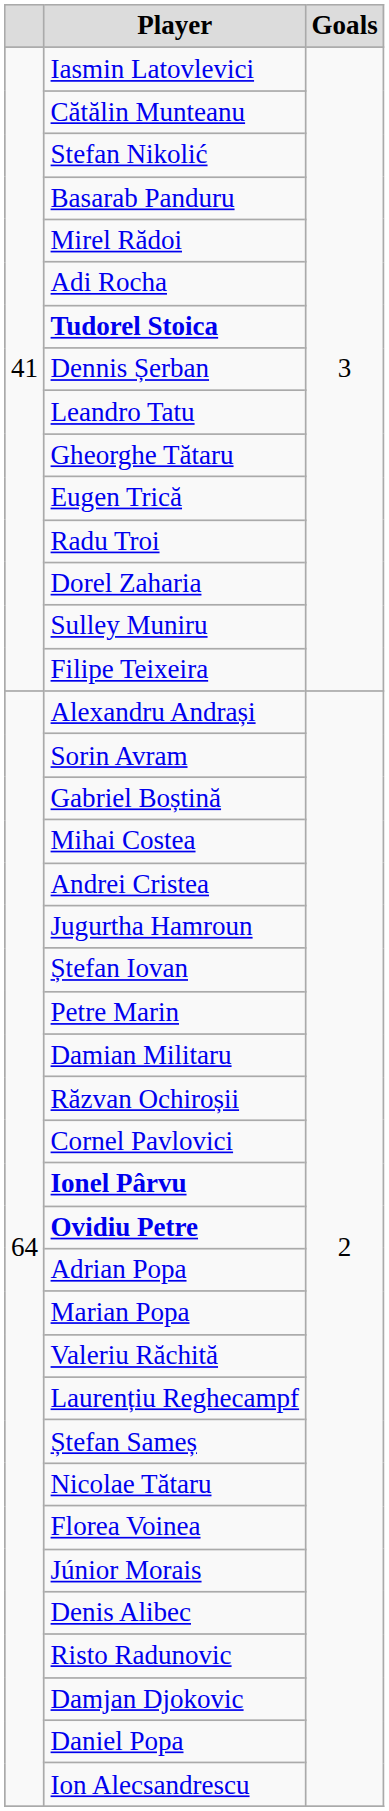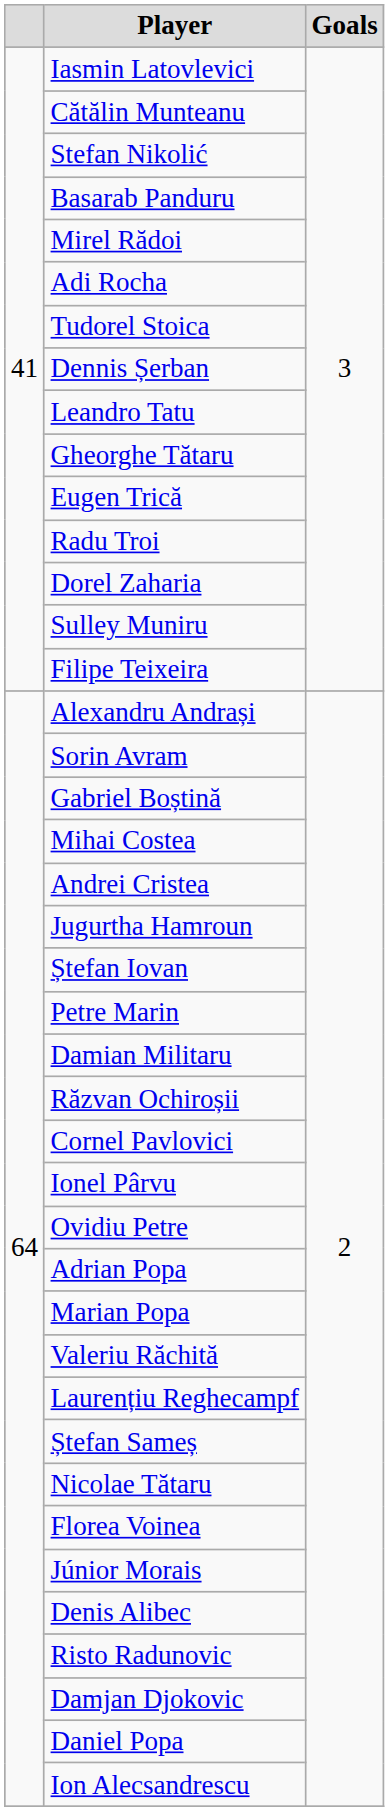Tudorel Stoica | Player: bold -> normal
Ionel Pârvu | Player: bold -> normal
Ovidiu Petre | Player: bold -> normal
